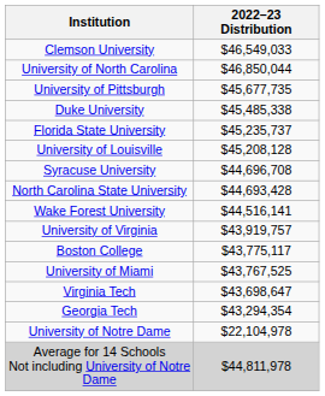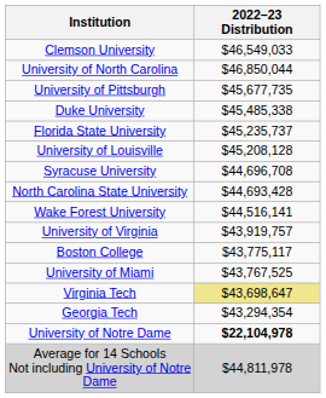Virginia Tech | 2022–23 Distribution: no background -> khaki background
University of Notre Dame | 2022–23 Distribution: normal -> bold
